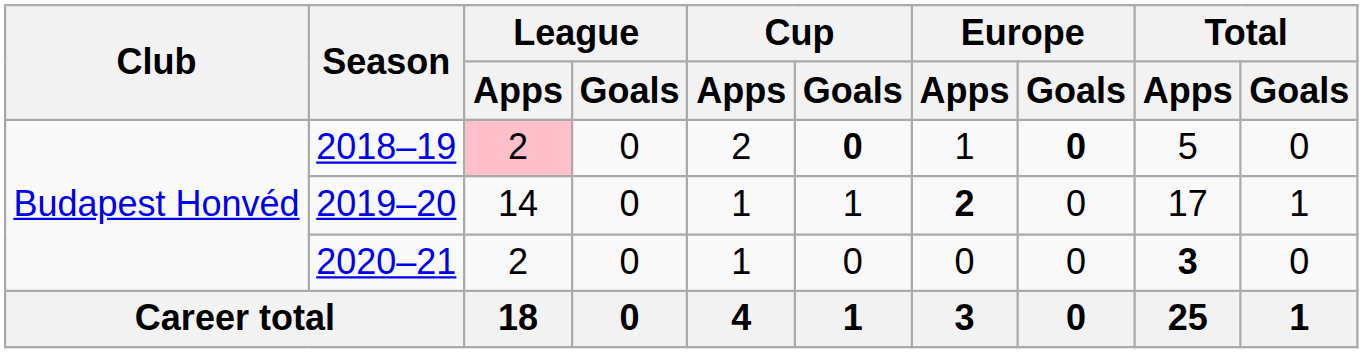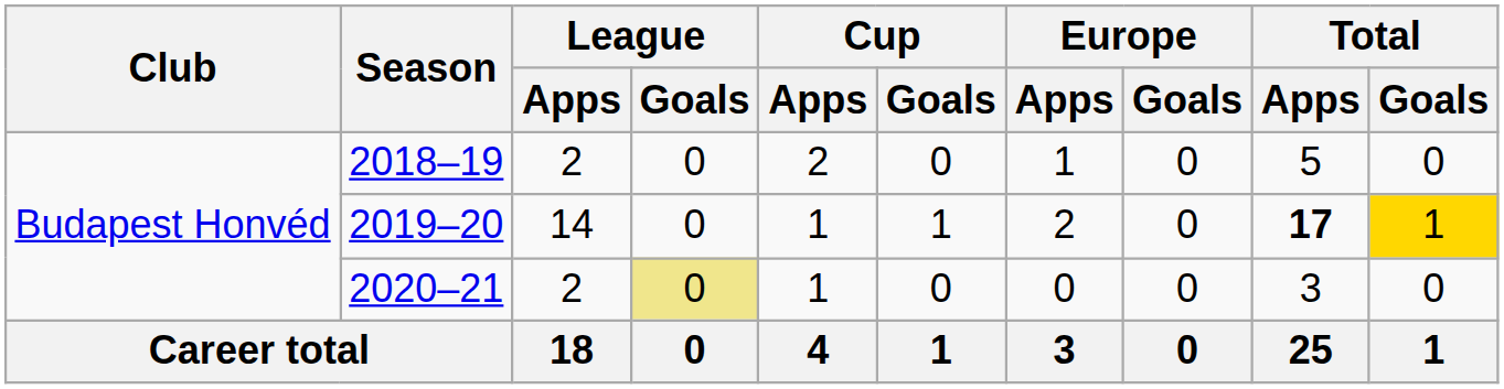2018–19 | League / Apps: pink background -> no background
2018–19 | Cup / Goals: bold -> normal
2018–19 | Europe / Goals: bold -> normal
2019–20 | Europe / Apps: bold -> normal
2019–20 | Total / Apps: normal -> bold
2019–20 | Total / Goals: no background -> gold background
2020–21 | League / Goals: no background -> khaki background
2020–21 | Total / Apps: bold -> normal
